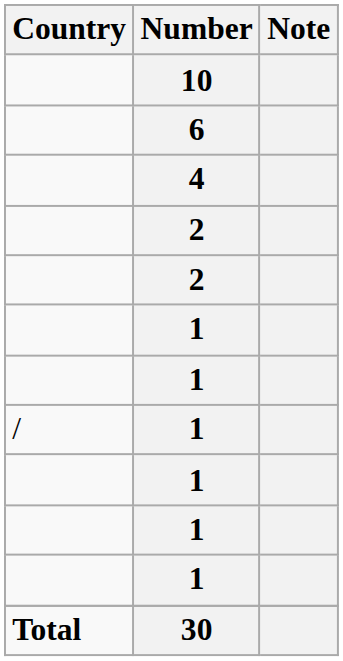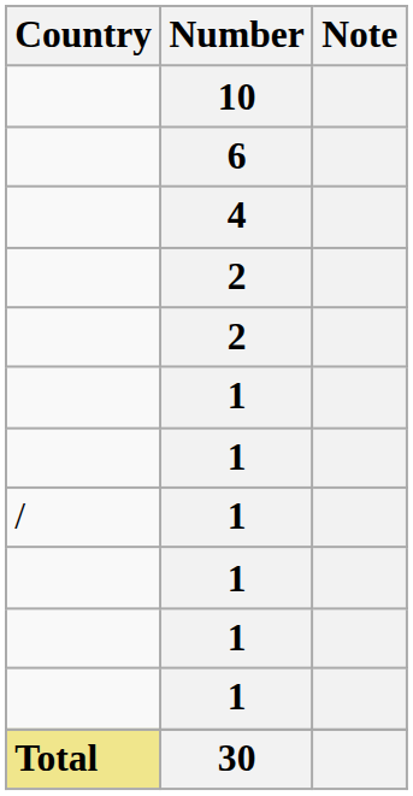30 | Country: no background -> khaki background
